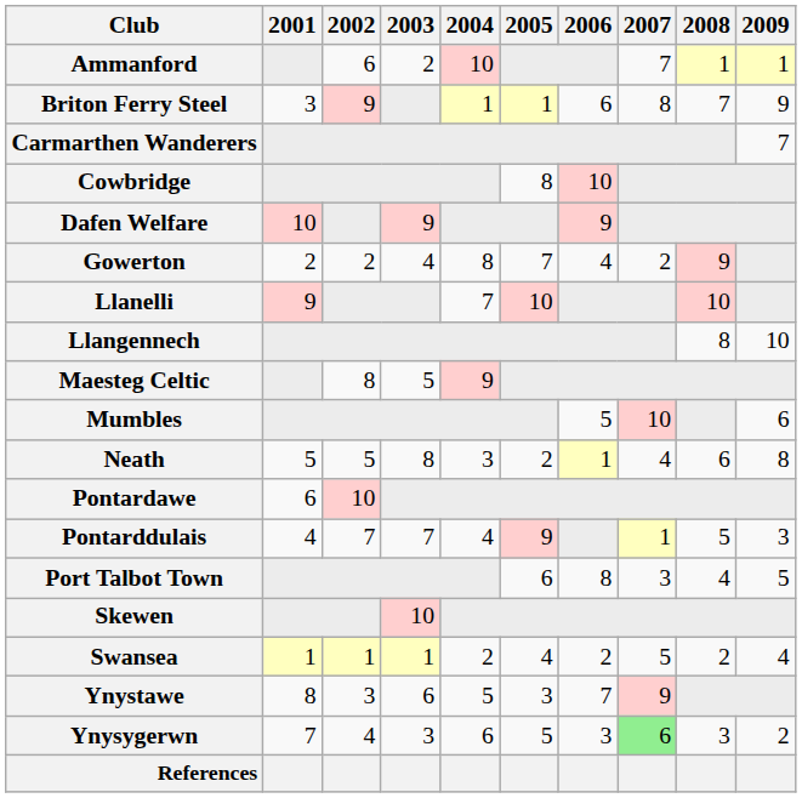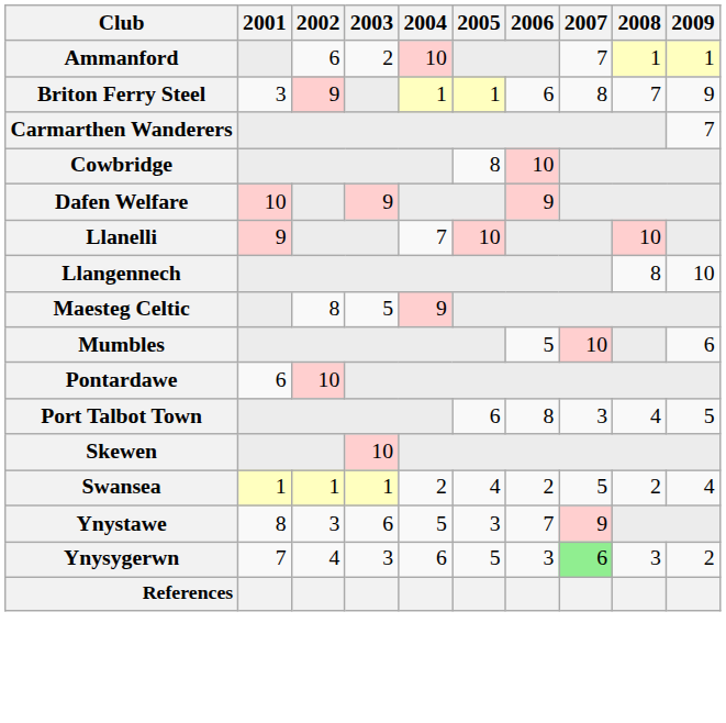- row: Gowerton | 2 | 2 | 4 | 8 | 7 | 4 | 2 | 9
- row: Neath | 5 | 5 | 8 | 3 | 2 | 1 | 4 | 6 | 8
- row: Pontarddulais | 4 | 7 | 7 | 4 | 9 | 1 | 5 | 3
